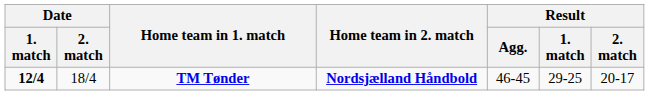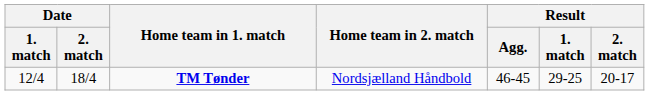TM Tønder | Date / 1. match: bold -> normal
TM Tønder | Home team in 2. match: bold -> normal
